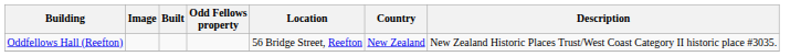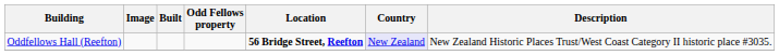Oddfellows Hall (Reefton) | Location: normal -> bold
Oddfellows Hall (Reefton) | Country: no background -> lavender background
